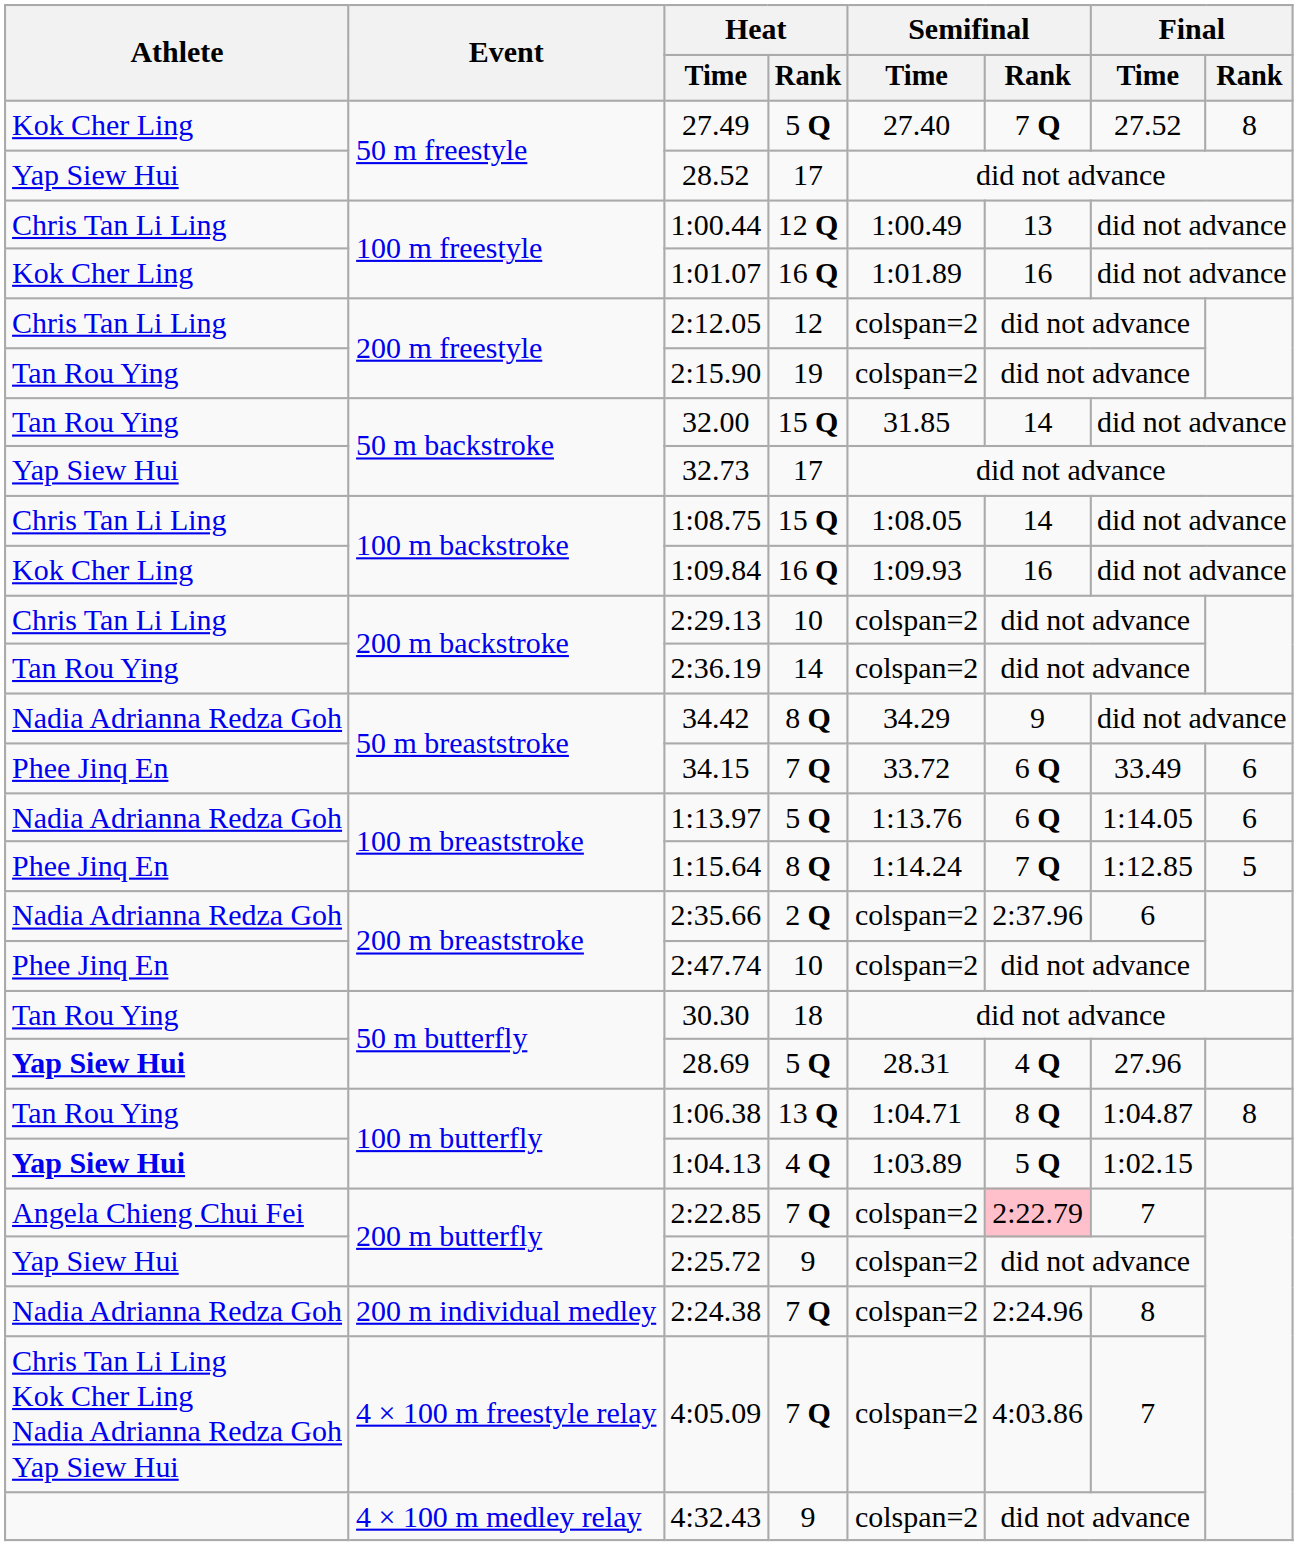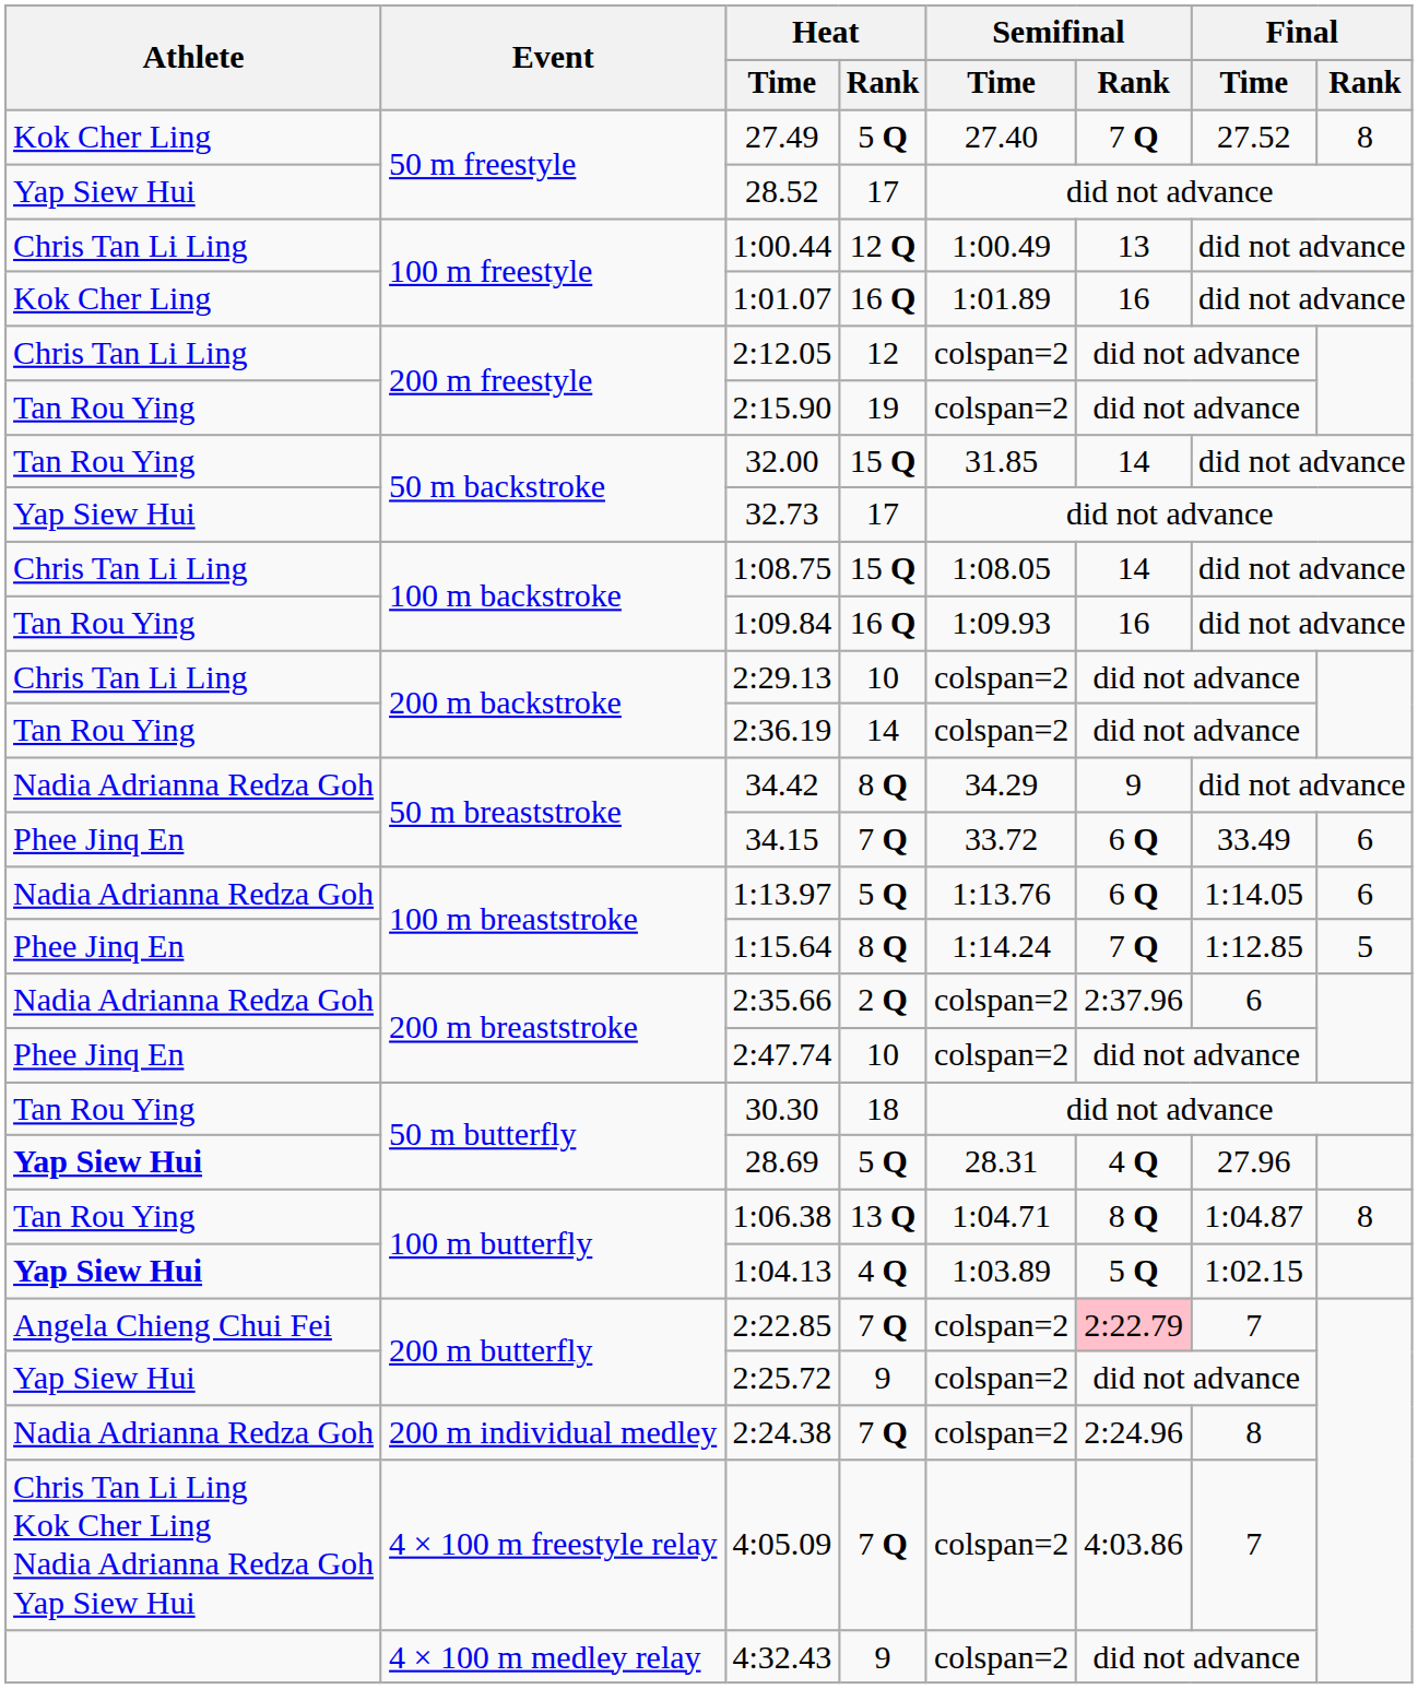1:09.84 | Athlete: Kok Cher Ling -> Tan Rou Ying
